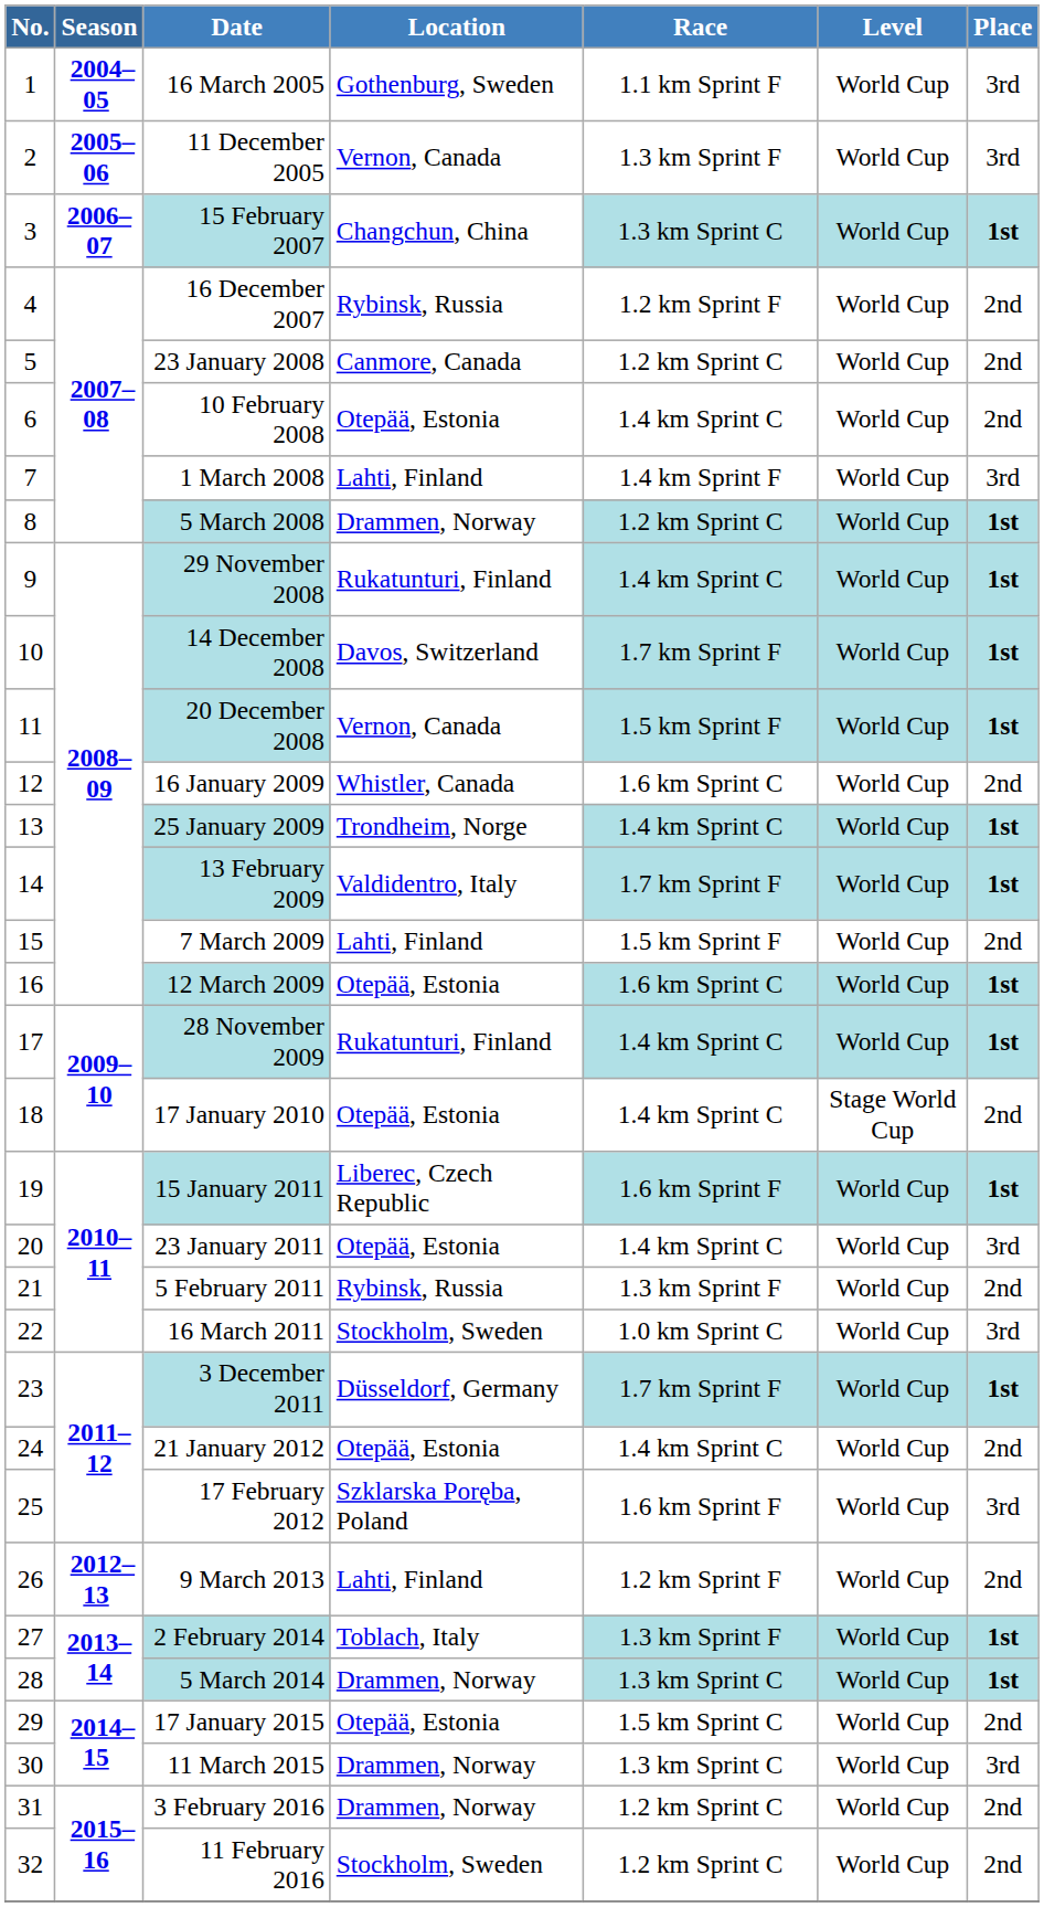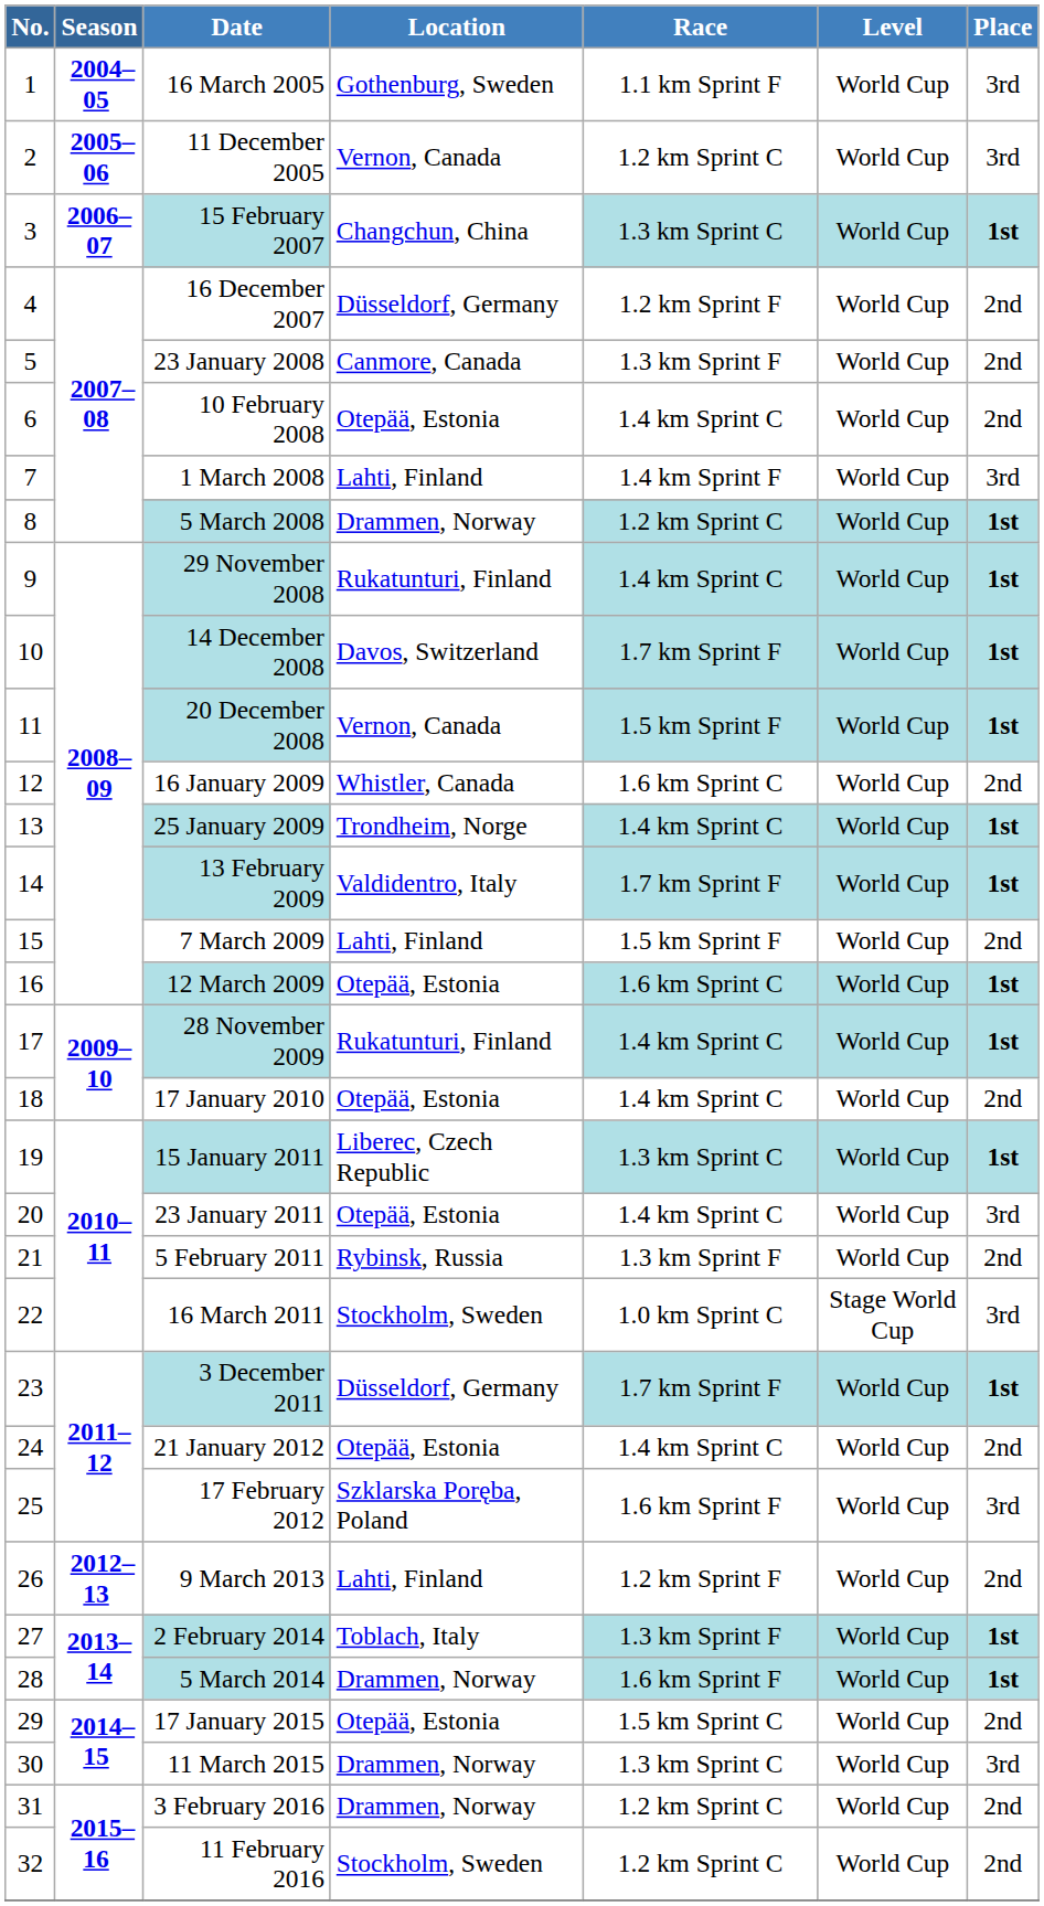11 December 2005 | Race: 1.3 km Sprint F -> 1.2 km Sprint C
16 December 2007 | Location: Rybinsk, Russia -> Düsseldorf, Germany
23 January 2008 | Race: 1.2 km Sprint C -> 1.3 km Sprint F
17 January 2010 | Level: Stage World Cup -> World Cup
15 January 2011 | Race: 1.6 km Sprint F -> 1.3 km Sprint C
16 March 2011 | Level: World Cup -> Stage World Cup
5 March 2014 | Race: 1.3 km Sprint C -> 1.6 km Sprint F
